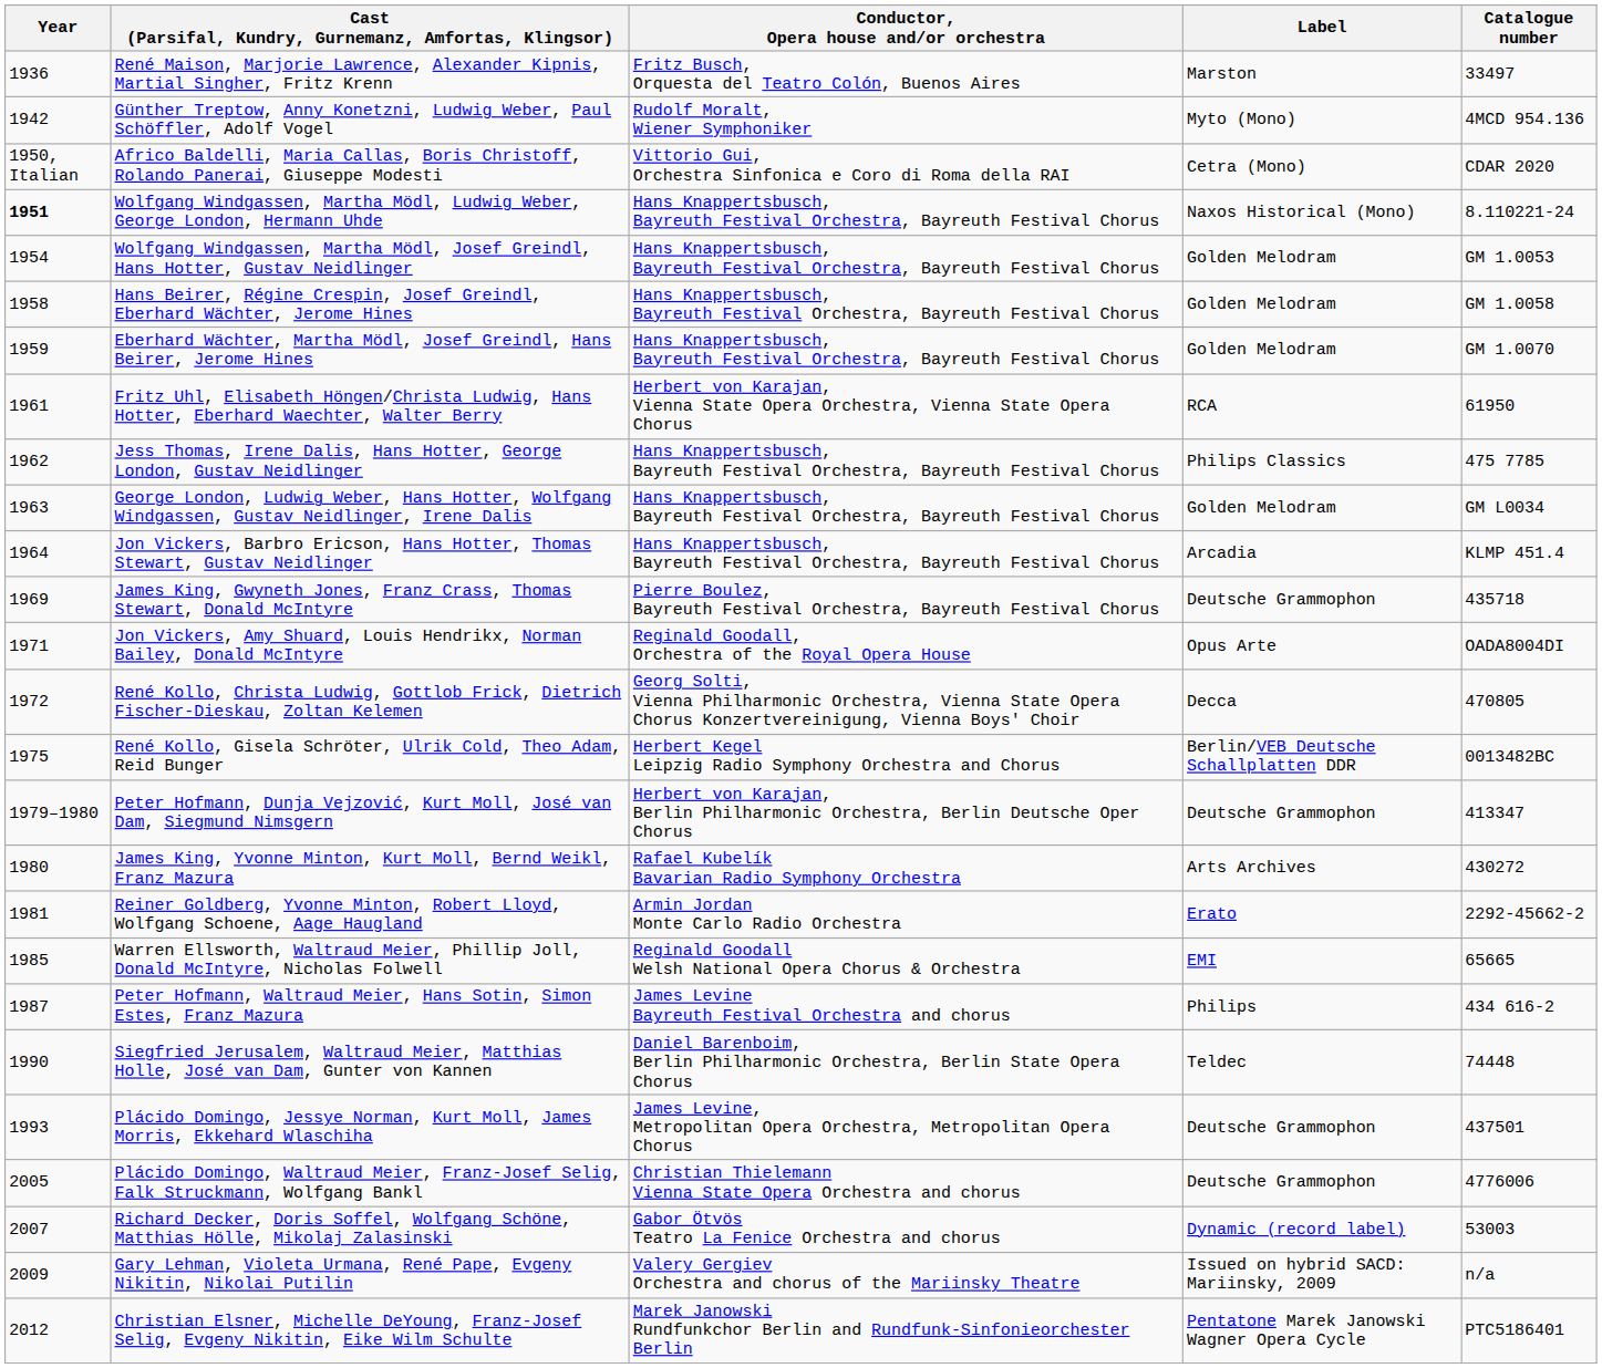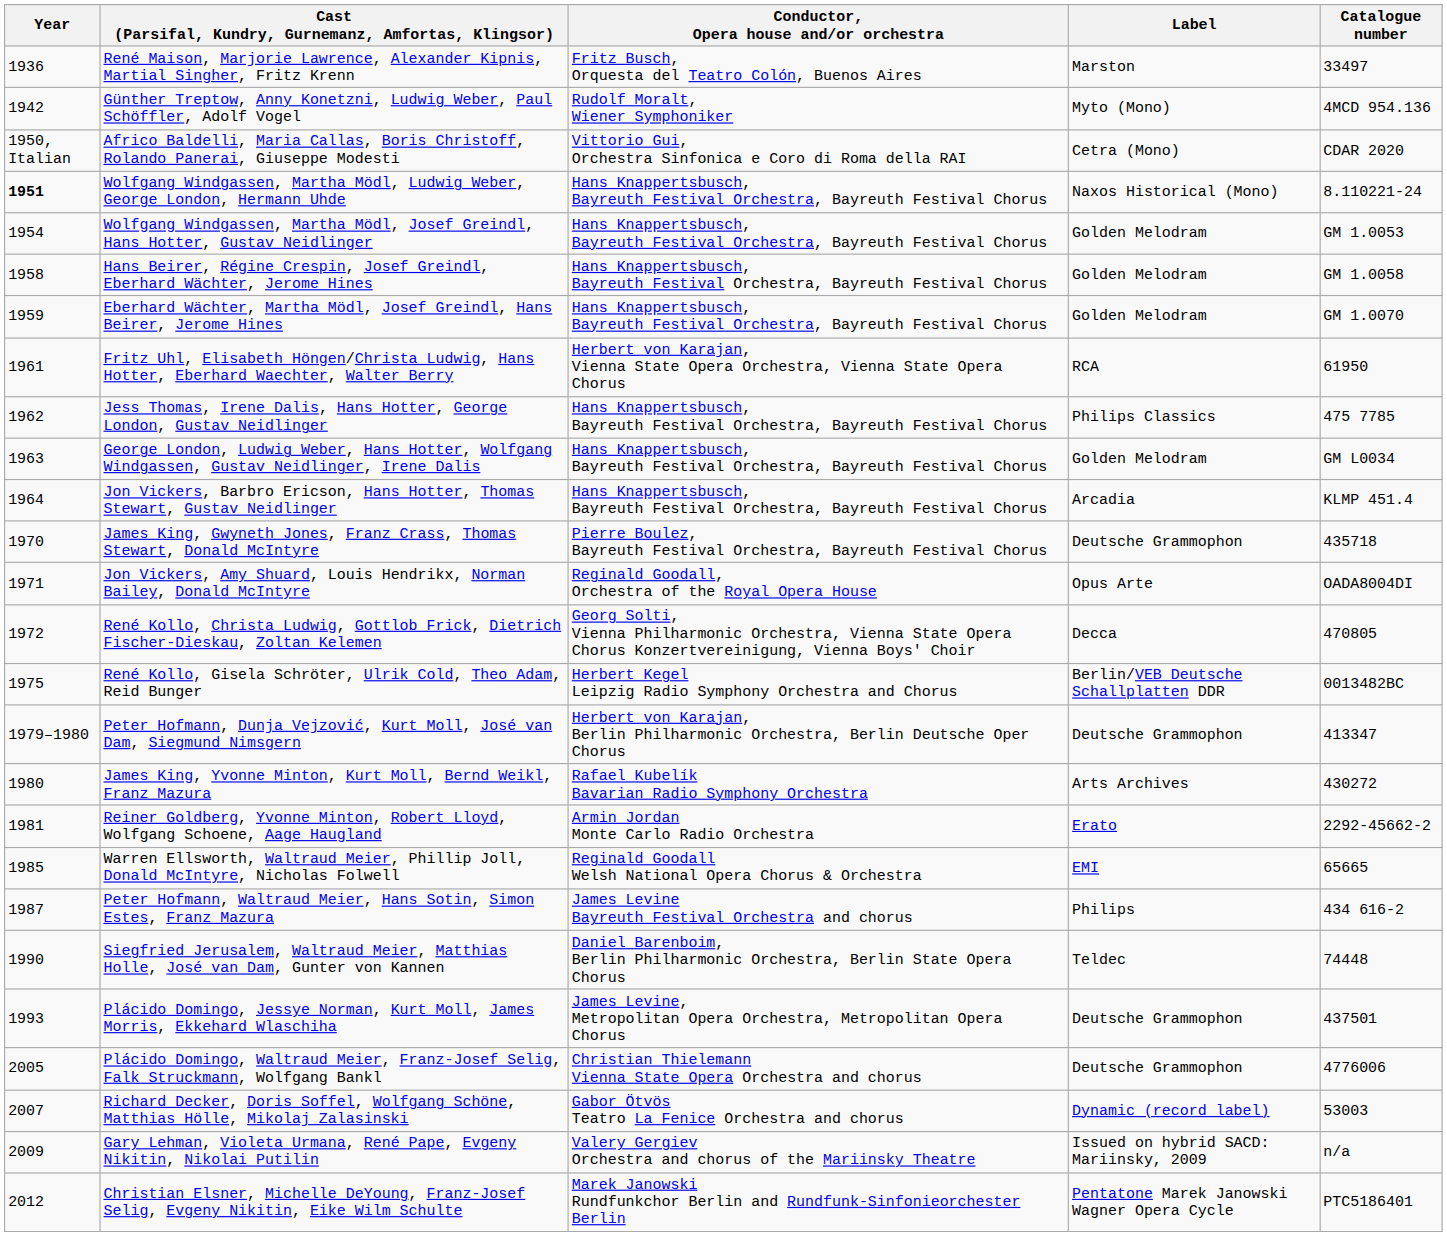row 13 | Year: 1969 -> 1970
